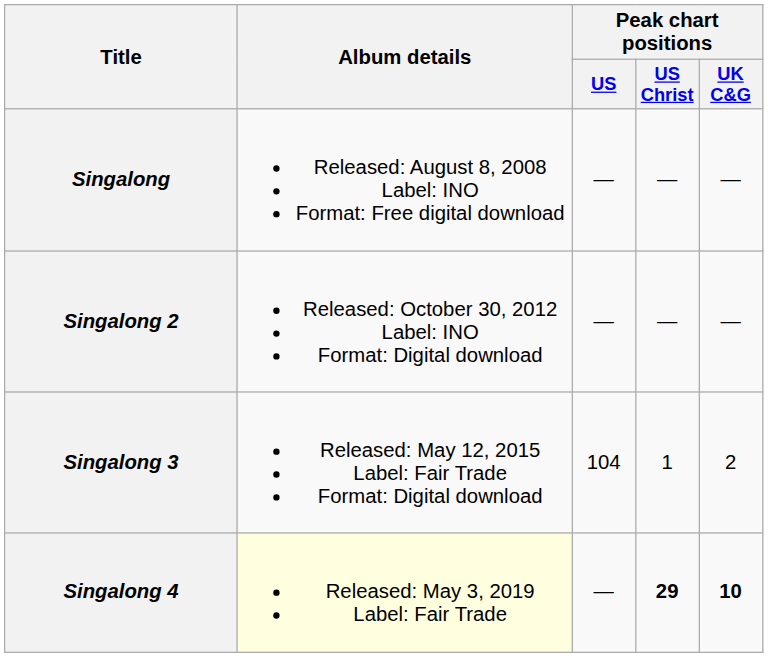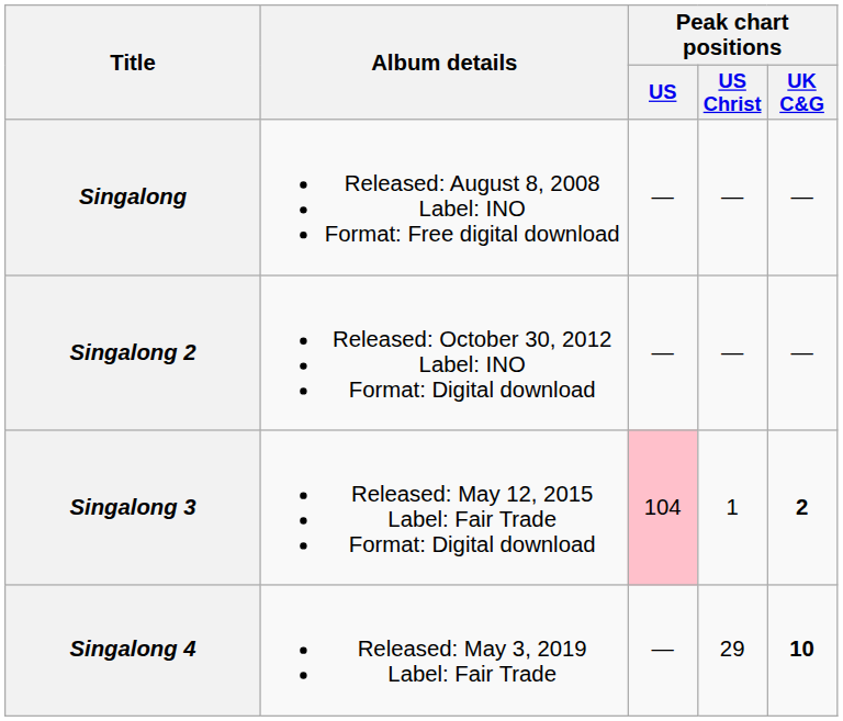Singalong 3 | Peak chart positions / US: no background -> pink background
Singalong 3 | Peak chart positions / UK C&G: normal -> bold
Singalong 4 | Album details: lightyellow background -> no background
Singalong 4 | Peak chart positions / US Christ: bold -> normal
